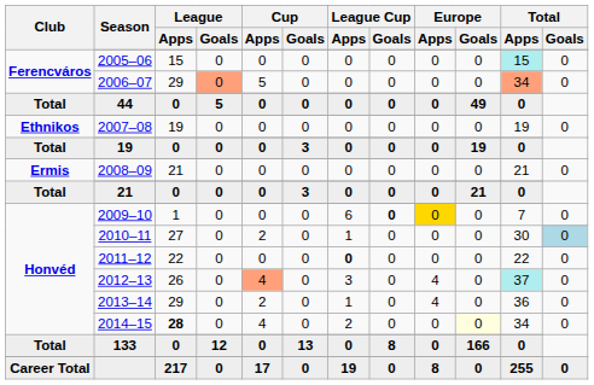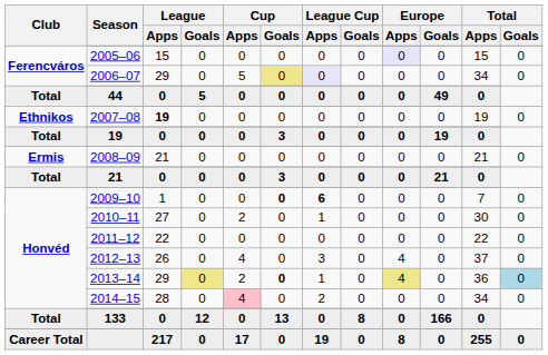2005–06 | Europe / Apps: no background -> lavender background
2005–06 | Total / Apps: paleturquoise background -> no background
2006–07 | League / Goals: lightsalmon background -> no background
2006–07 | Cup / Goals: no background -> khaki background
2006–07 | League Cup / Apps: no background -> lavender background
2006–07 | Total / Apps: lightsalmon background -> no background
2007–08 | League / Apps: normal -> bold
2009–10 | Cup / Goals: normal -> bold
2009–10 | League Cup / Apps: normal -> bold
2009–10 | League Cup / Goals: bold -> normal
2009–10 | Europe / Apps: gold background -> no background
2010–11 | Total / Goals: lightblue background -> no background
2011–12 | League Cup / Apps: bold -> normal
2012–13 | Cup / Apps: lightsalmon background -> no background
2012–13 | Total / Apps: paleturquoise background -> no background
2013–14 | League / Goals: no background -> khaki background
2013–14 | Cup / Goals: normal -> bold
2013–14 | Europe / Apps: no background -> khaki background
2013–14 | Total / Goals: no background -> lightblue background
2014–15 | League / Apps: bold -> normal
2014–15 | Cup / Apps: no background -> pink background
2014–15 | Europe / Goals: lightyellow background -> no background
